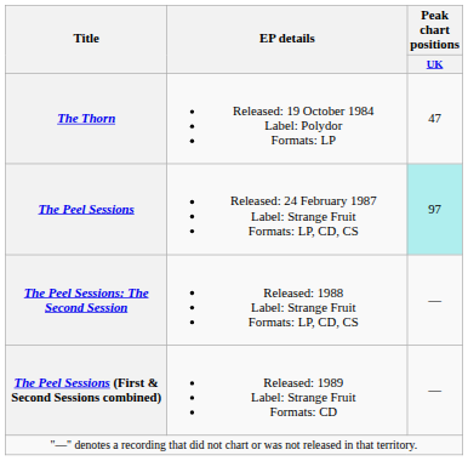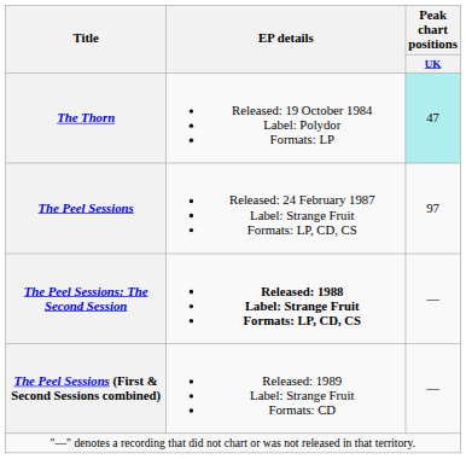The Thorn | Peak chart positions / UK: no background -> paleturquoise background
The Peel Sessions | Peak chart positions / UK: paleturquoise background -> no background
The Peel Sessions: The Second Session | EP details: normal -> bold
